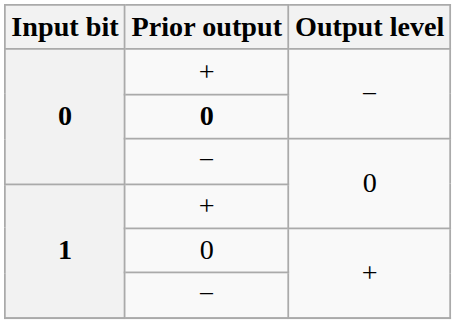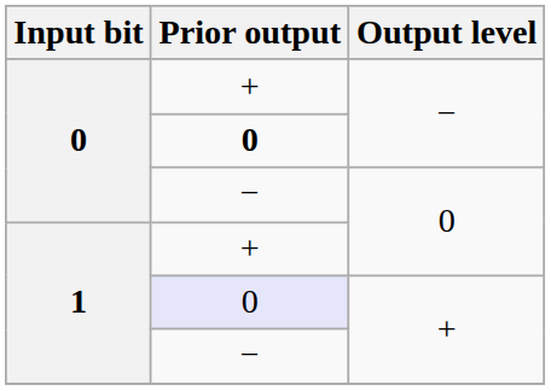row 6 | Prior output: no background -> lavender background
